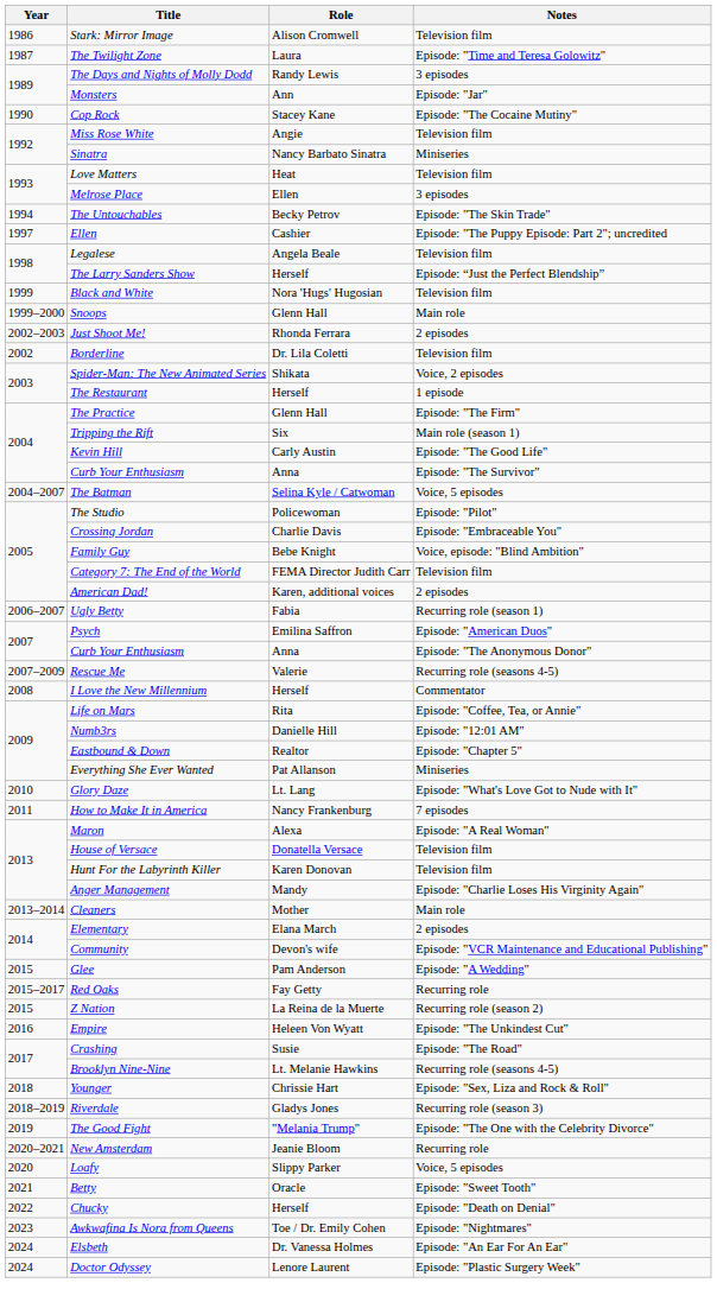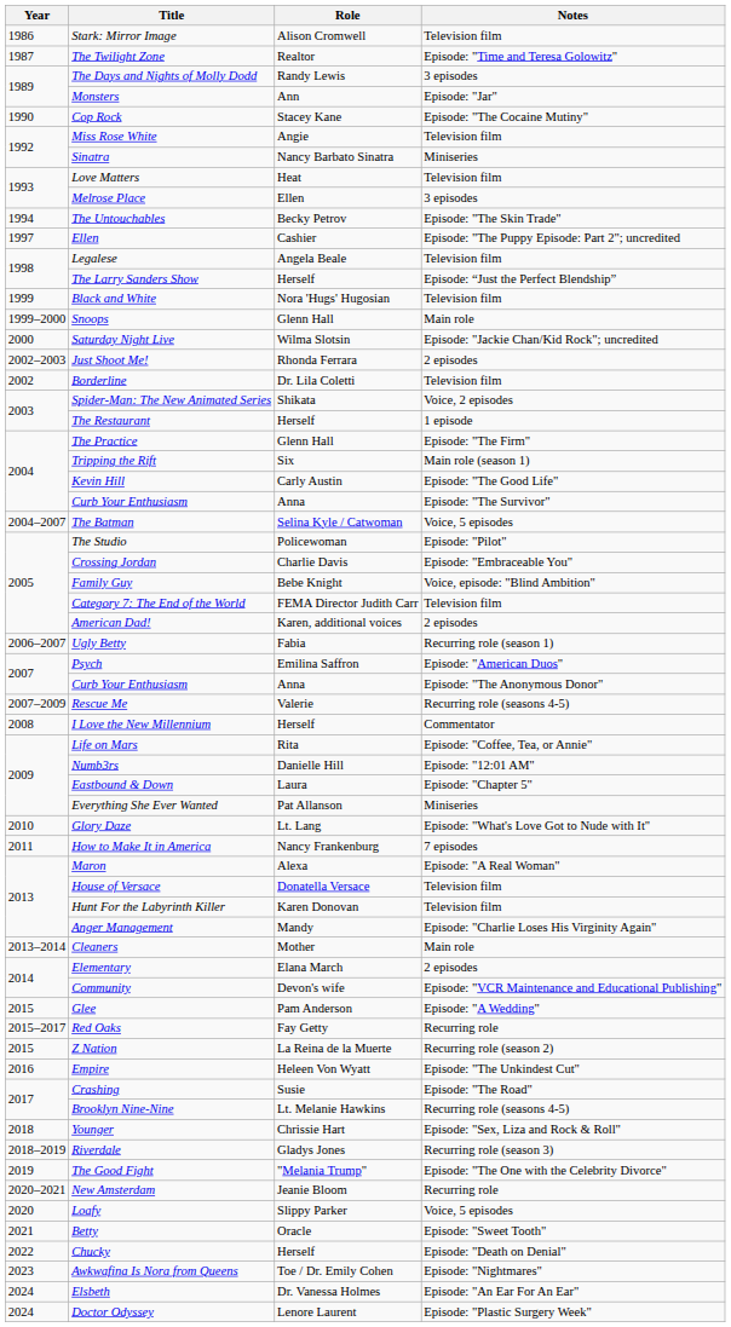The Twilight Zone | Role: Laura -> Realtor
+ row: 2000 | Saturday Night Live | Wilma Slotsin | Episode: "Jackie Chan/Kid Rock"; uncredited
Eastbound & Down | Role: Realtor -> Laura
